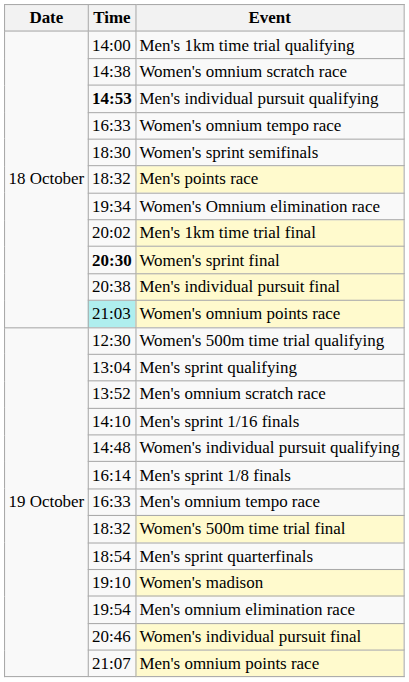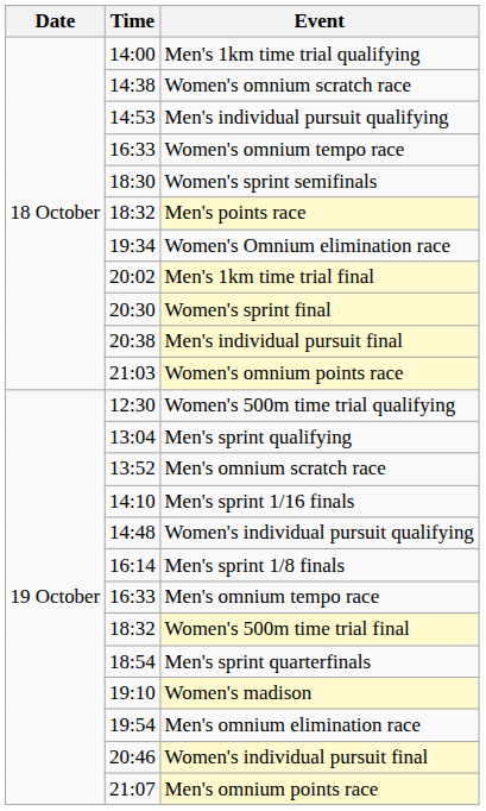Men's individual pursuit qualifying | Time: bold -> normal
Women's sprint final | Time: bold -> normal
Women's omnium points race | Time: paleturquoise background -> no background
